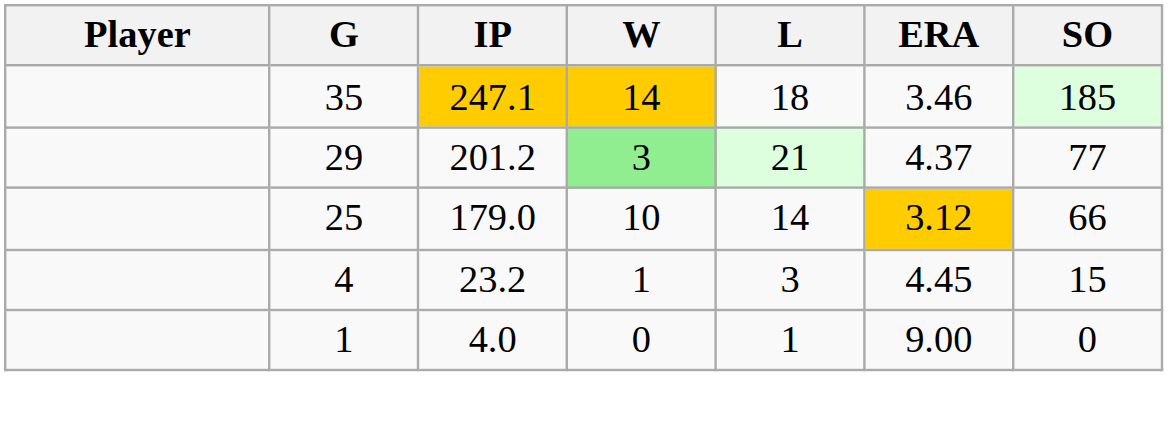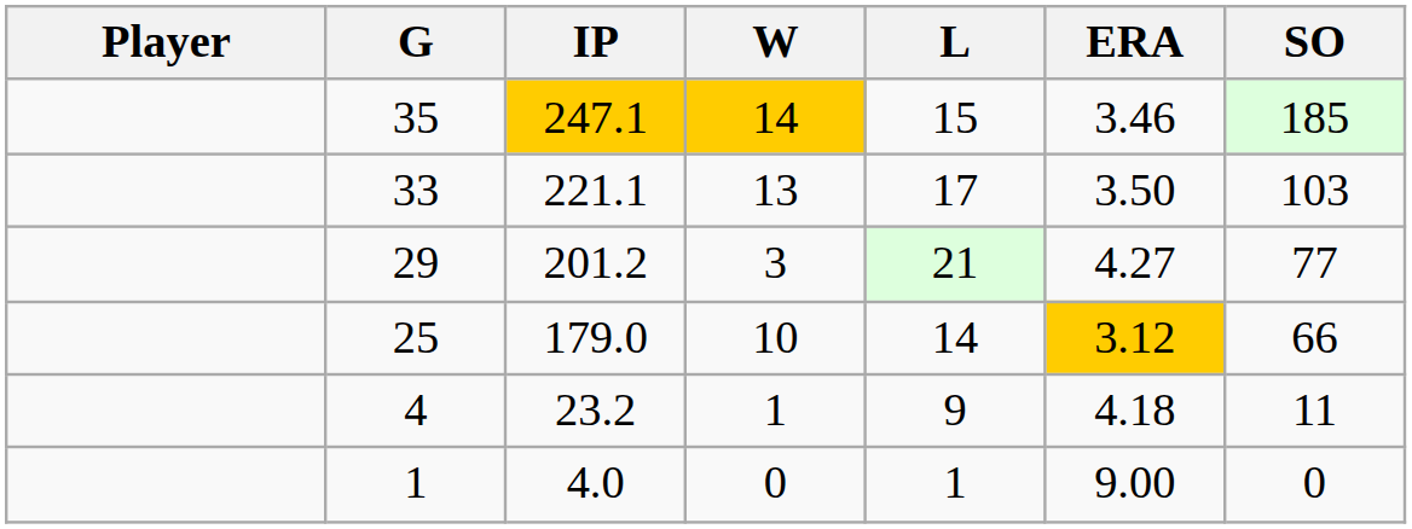35 | L: 18 -> 15
+ row: 33 | 221.1 | 13 | 17 | 3.50 | 103
29 | W: lightgreen background -> no background
29 | ERA: 4.37 -> 4.27
4 | L: 3 -> 9
4 | ERA: 4.45 -> 4.18
4 | SO: 15 -> 11
